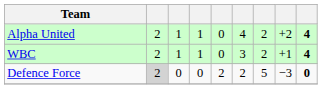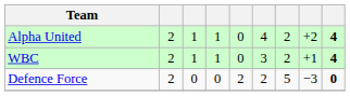Defence Force | column 2: lightgrey background -> no background
